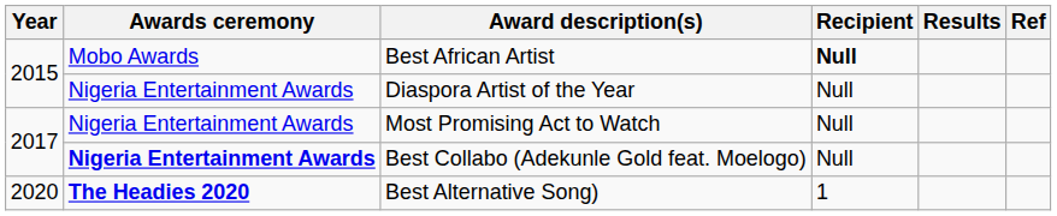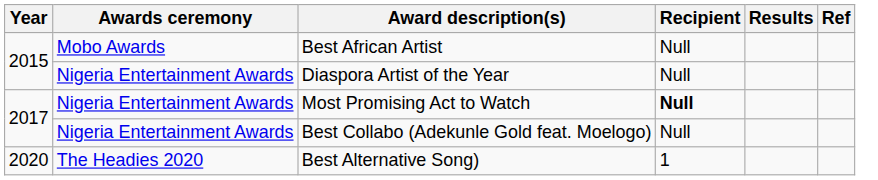Best African Artist | Recipient: bold -> normal
Most Promising Act to Watch | Recipient: normal -> bold
Best Collabo (Adekunle Gold feat. Moelogo) | Awards ceremony: bold -> normal
Best Alternative Song) | Awards ceremony: bold -> normal
